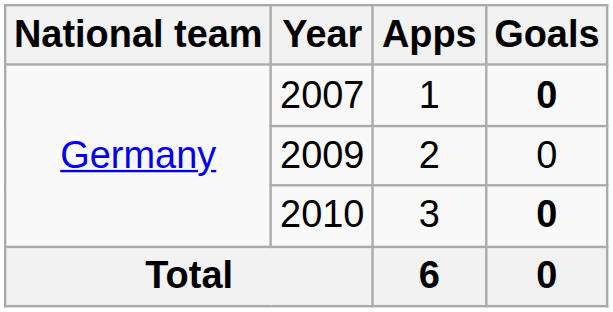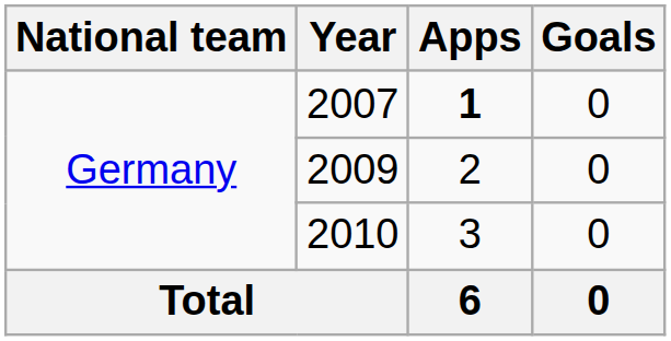2007 | Apps: normal -> bold
2007 | Goals: bold -> normal
2010 | Goals: bold -> normal
